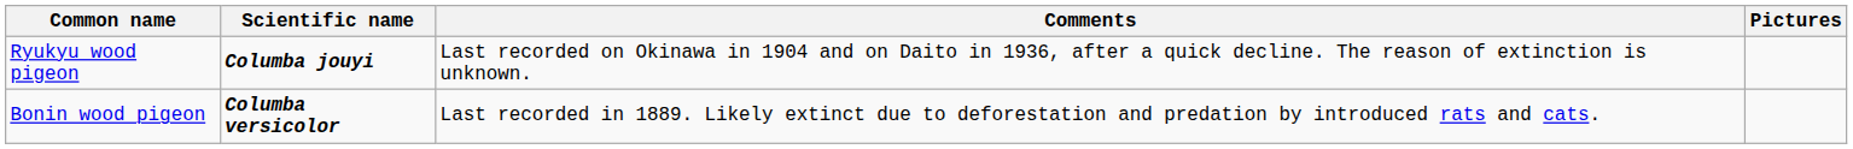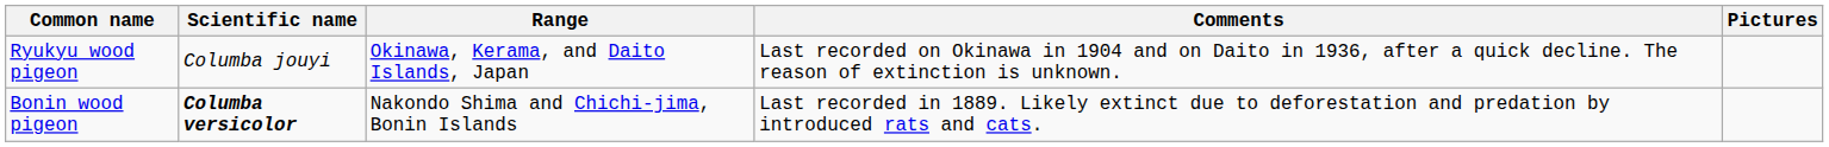+ column: Range | Okinawa, Kerama, and Daito Islands, Japan | Nakondo Shima and Chichi-jima, Bonin Islands
Ryukyu wood pigeon | Scientific name: bold -> normal
